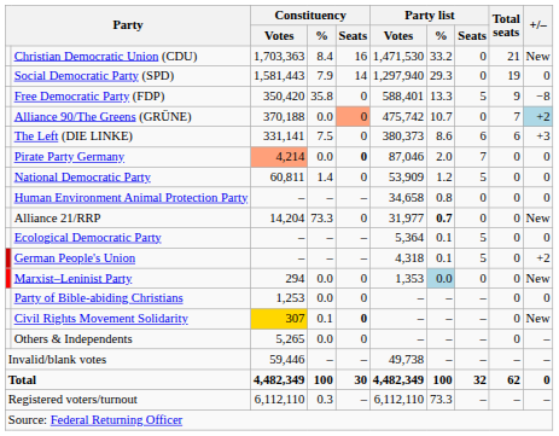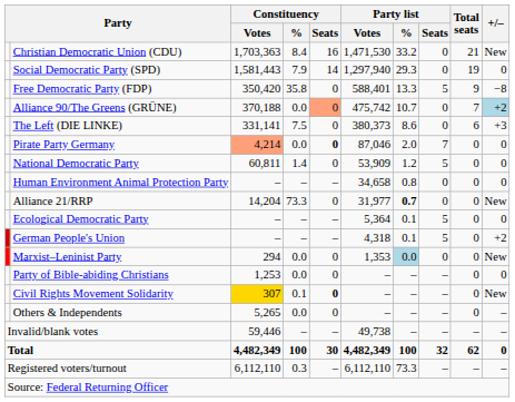The Left (DIE LINKE) | Party list / Seats: 6 -> 0
